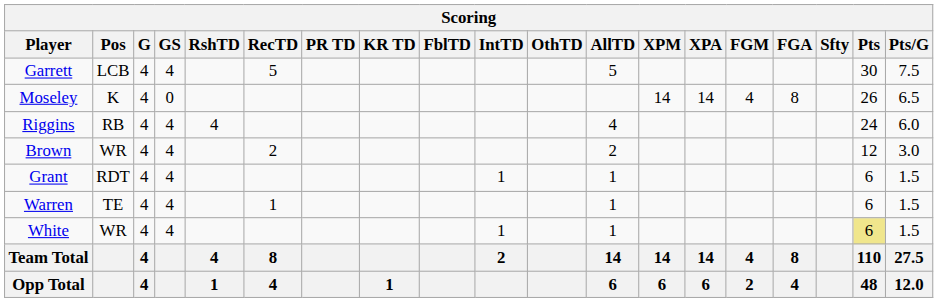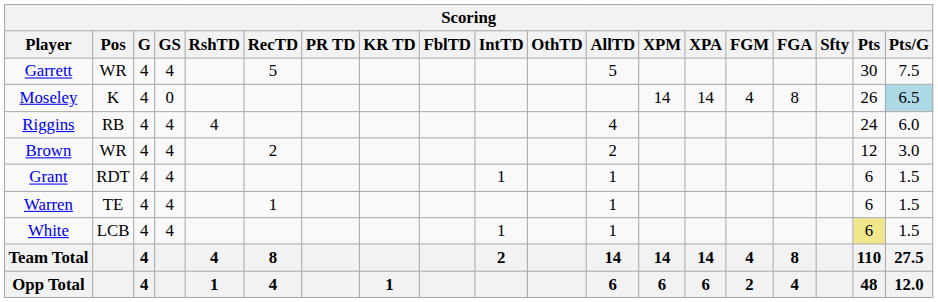Garrett | Pos: LCB -> WR
Moseley | Pts/G: no background -> lightblue background
White | Pos: WR -> LCB
